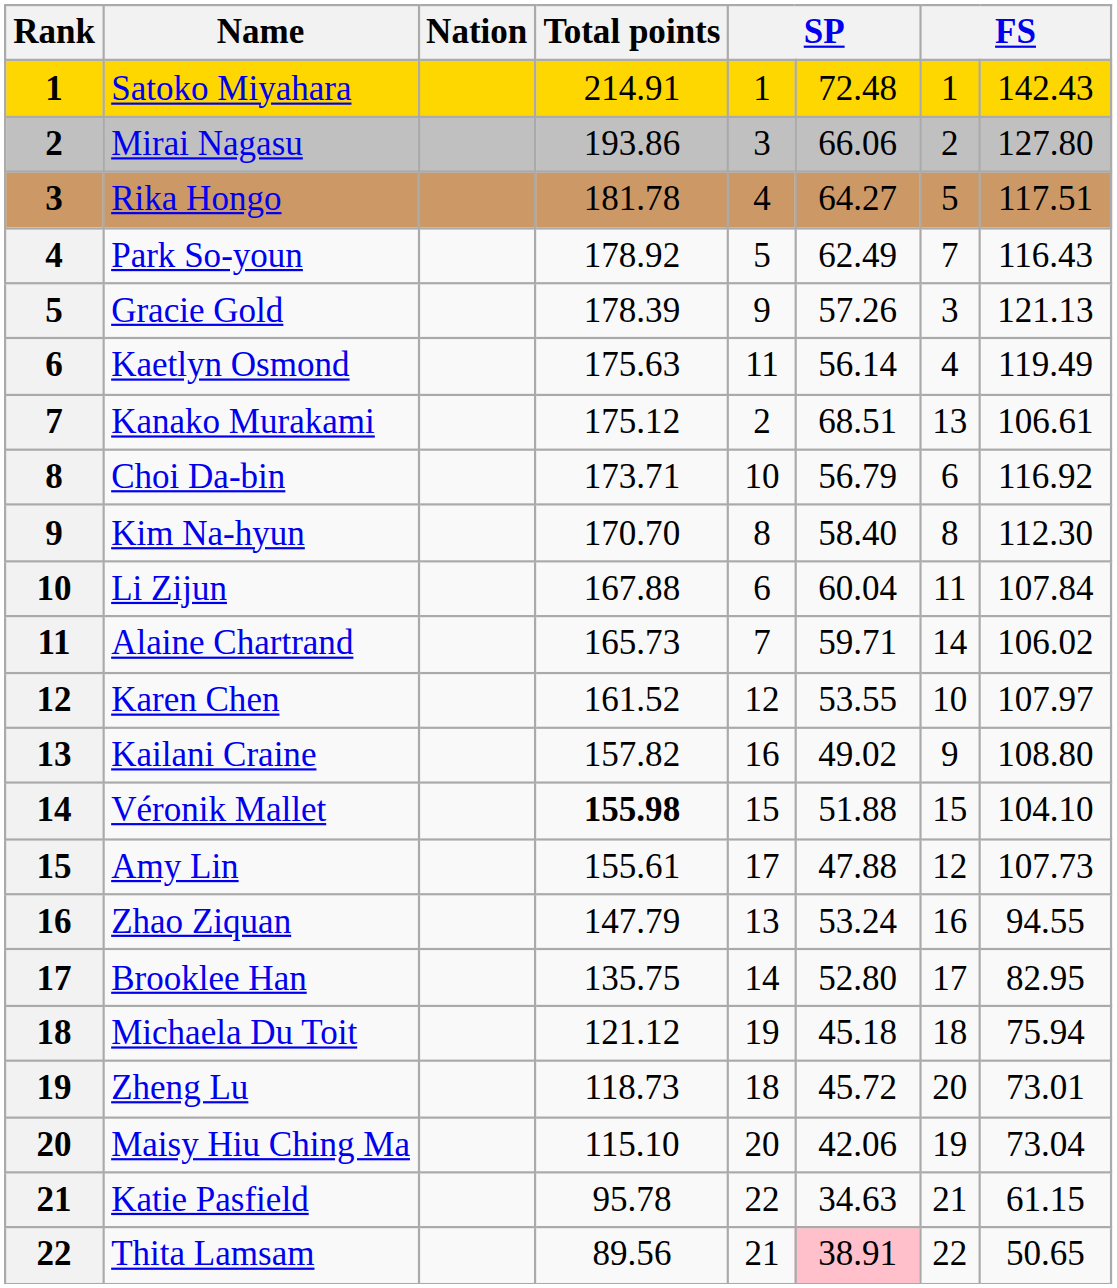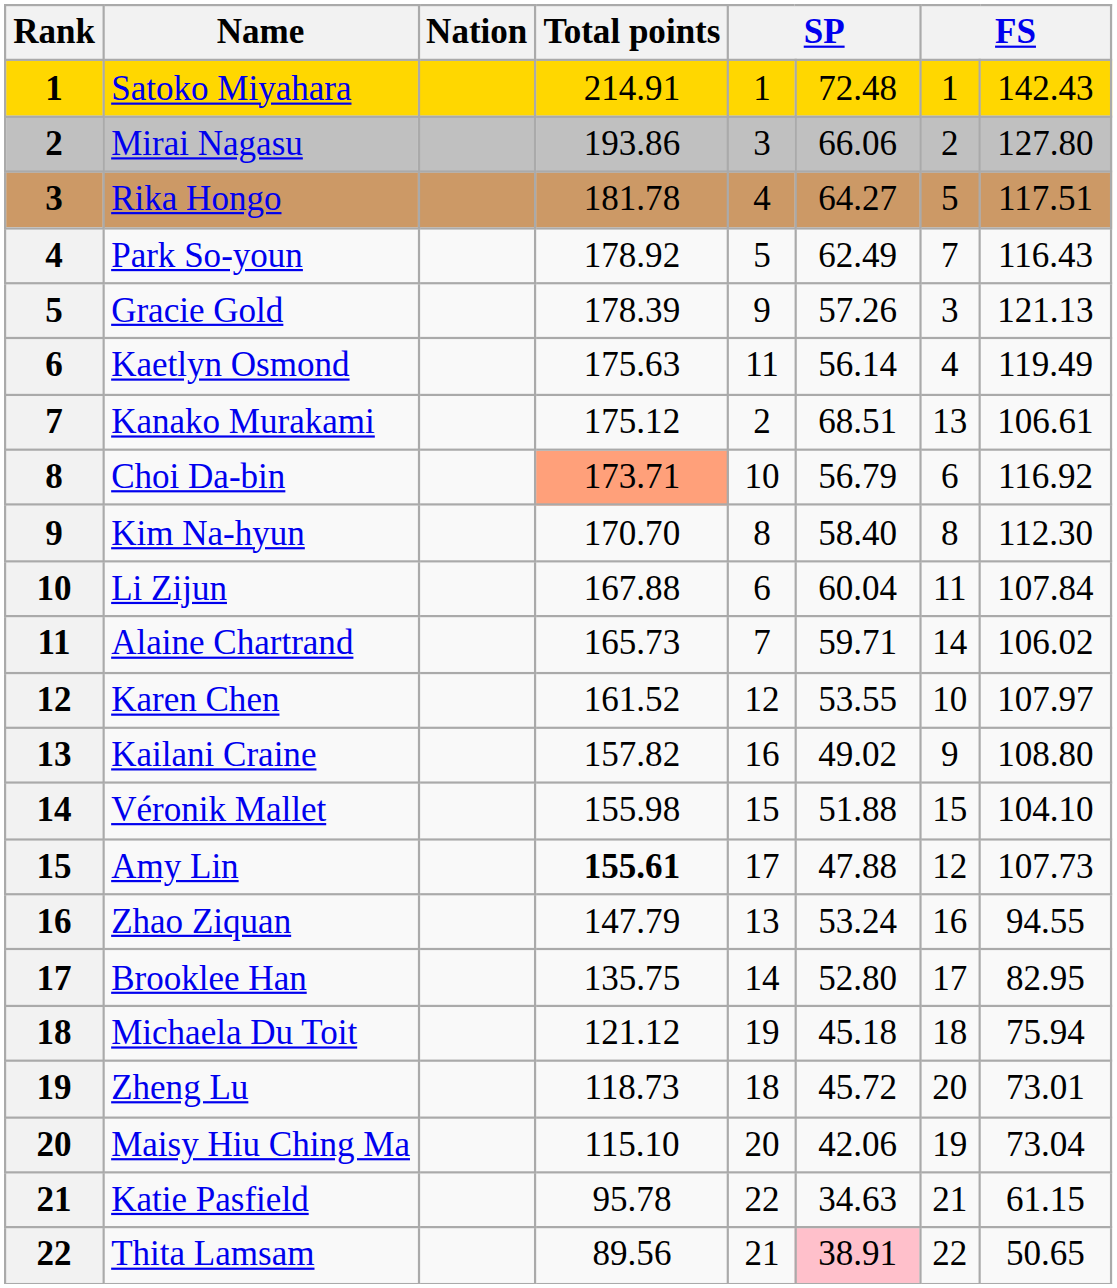Choi Da-bin | Total points: no background -> lightsalmon background
Véronik Mallet | Total points: bold -> normal
Amy Lin | Total points: normal -> bold
